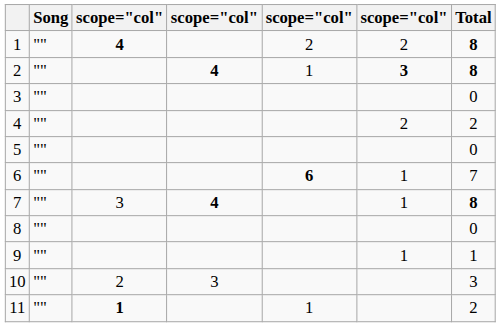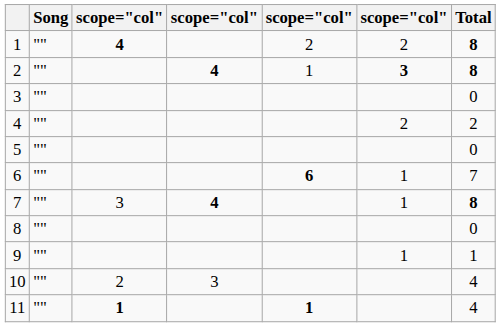10 | Total: 3 -> 4
11 | column 5: normal -> bold
11 | Total: 2 -> 4
